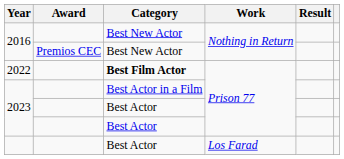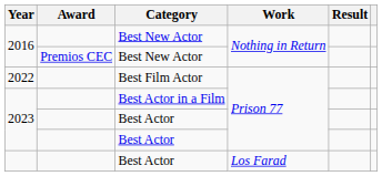2022 | Category: bold -> normal
